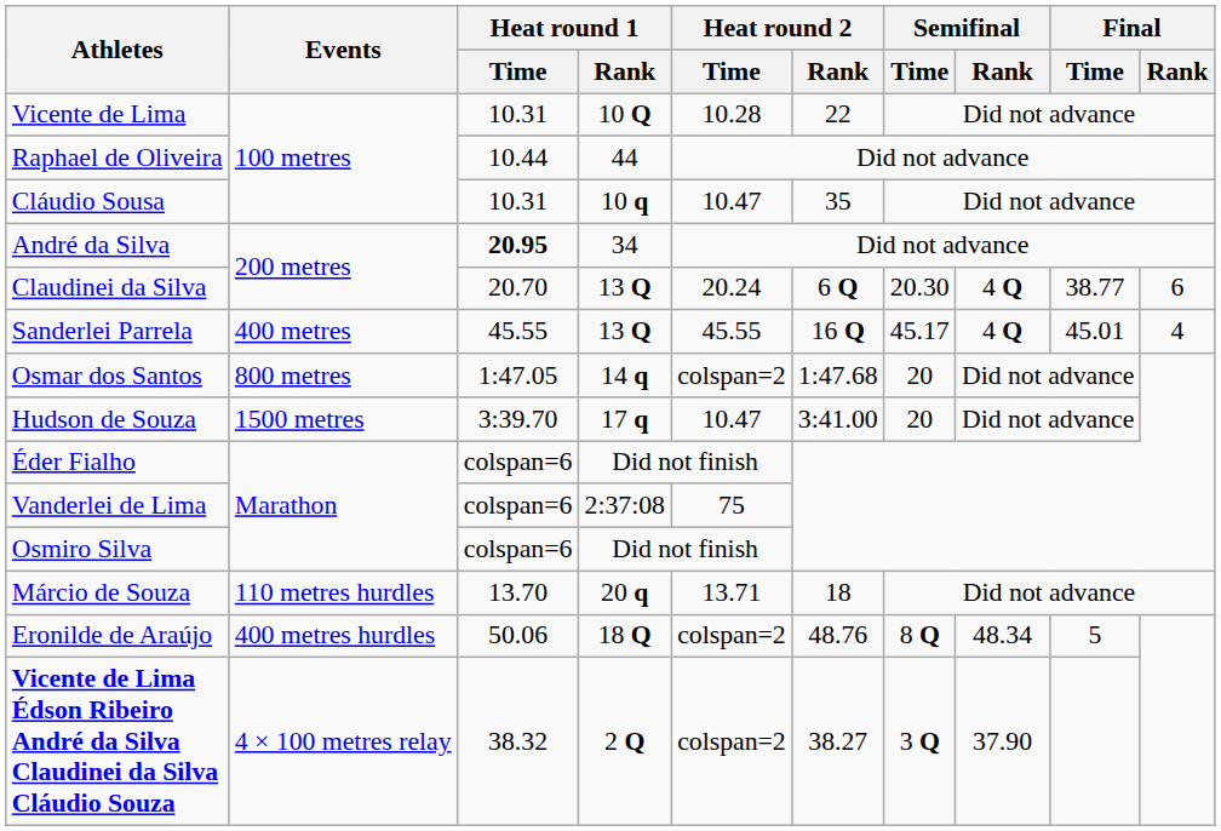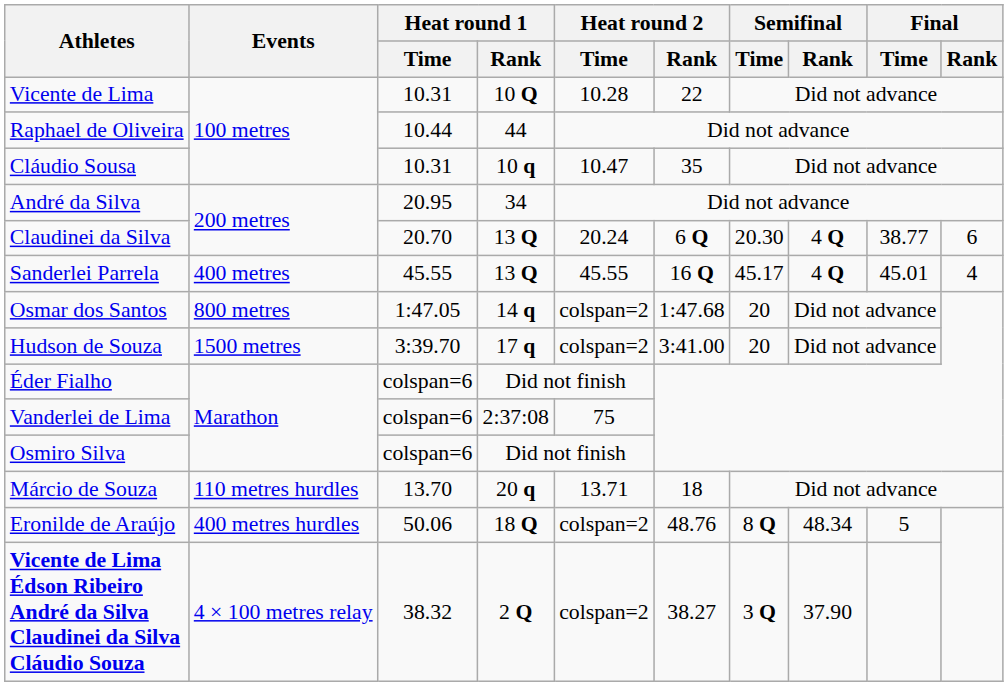André da Silva | Heat round 1 / Time: bold -> normal
Hudson de Souza | Heat round 2 / Time: 10.47 -> colspan=2
